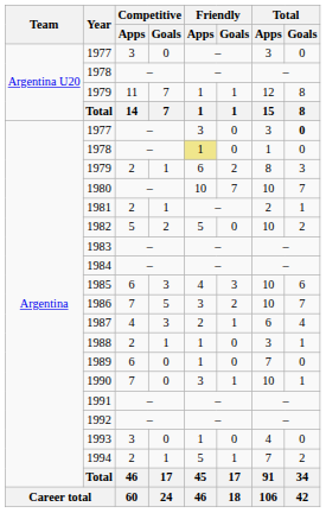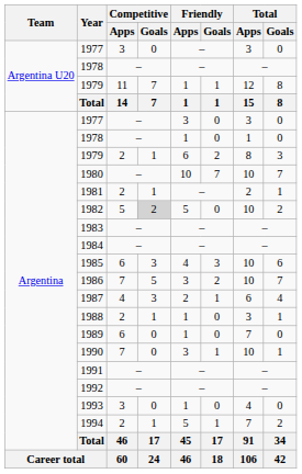Argentina / 1977 | Total / Goals: bold -> normal
Argentina / 1978 | Friendly / Apps: khaki background -> no background
1982 | Competitive / Goals: no background -> lightgrey background
